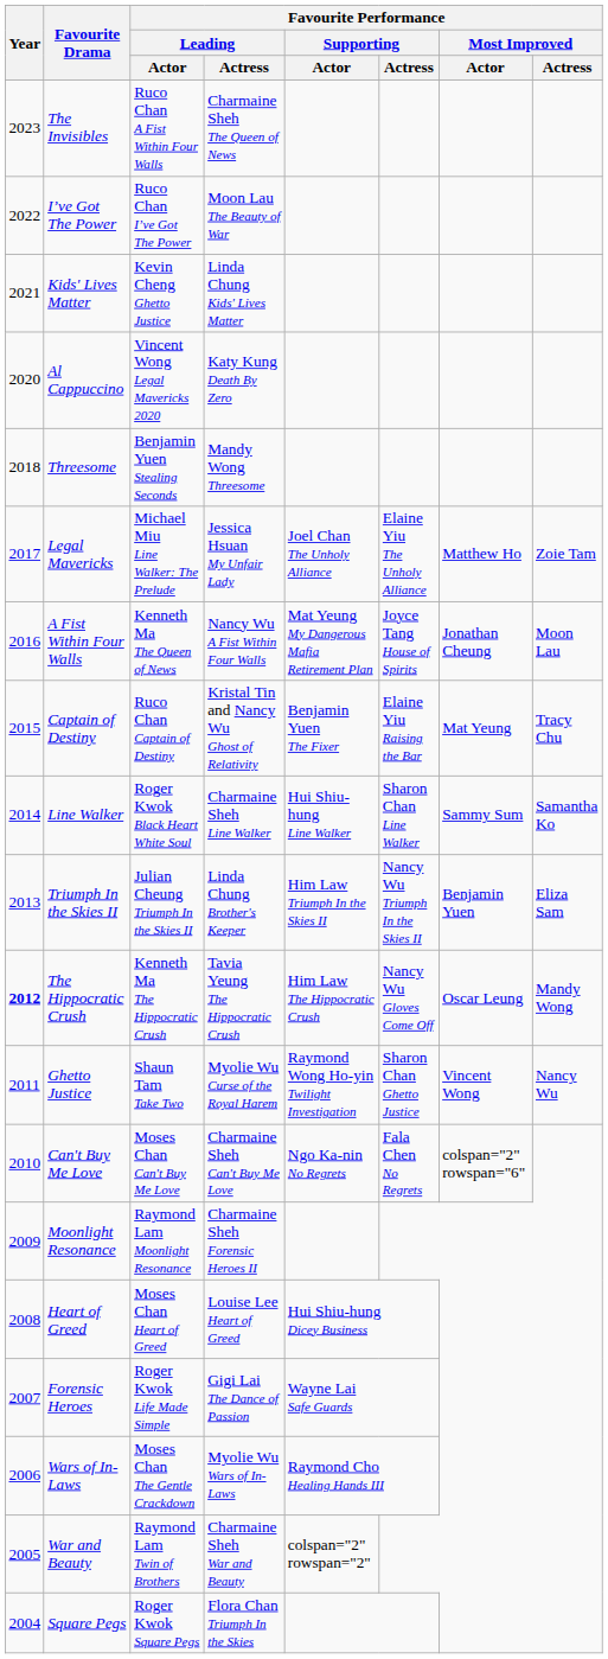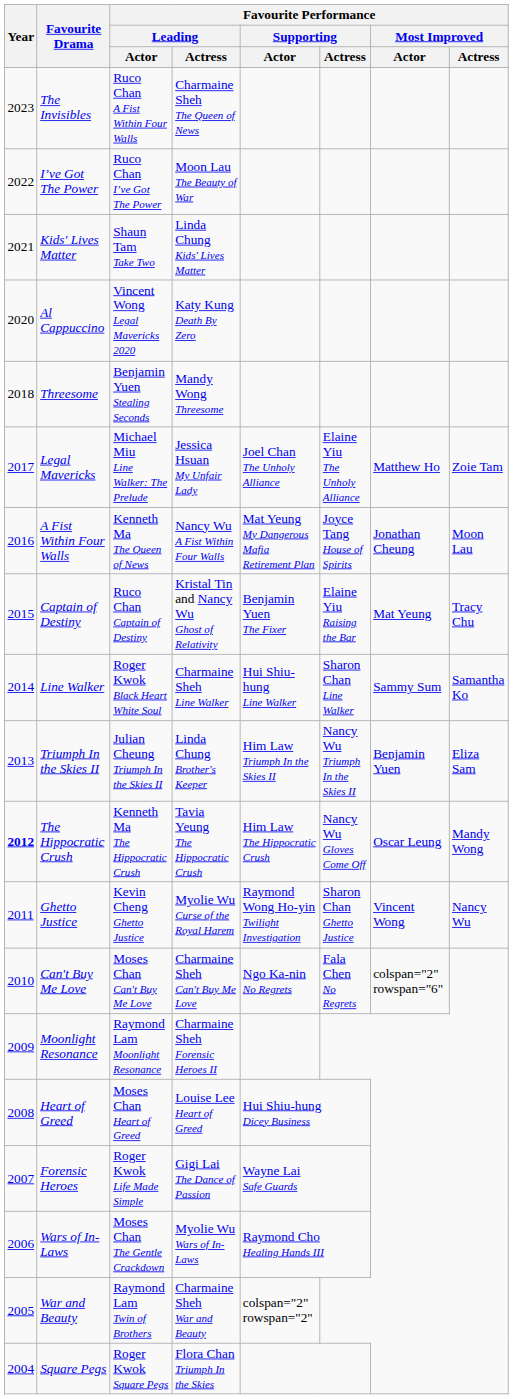Kids' Lives Matter | Favourite Performance / Leading / Actor: Kevin Cheng Ghetto Justice -> Shaun Tam Take Two
Ghetto Justice | Favourite Performance / Leading / Actor: Shaun Tam Take Two -> Kevin Cheng Ghetto Justice
